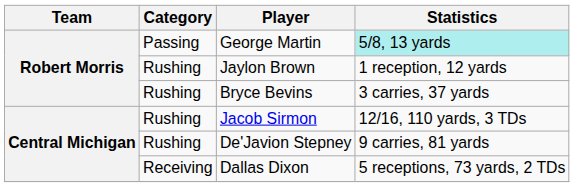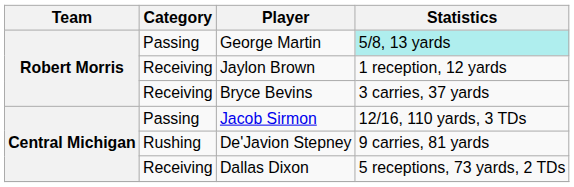Jaylon Brown | Category: Rushing -> Receiving
Bryce Bevins | Category: Rushing -> Receiving
Jacob Sirmon | Category: Rushing -> Passing
